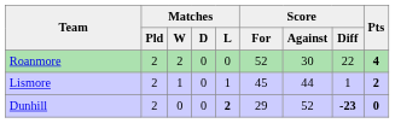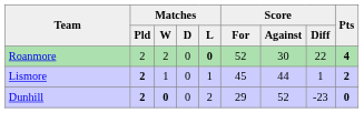Roanmore | Matches / L: normal -> bold
Lismore | Matches / Pld: normal -> bold
Dunhill | Matches / Pld: normal -> bold
Dunhill | Matches / W: normal -> bold
Dunhill | Matches / L: bold -> normal
Dunhill | Score / Diff: bold -> normal
